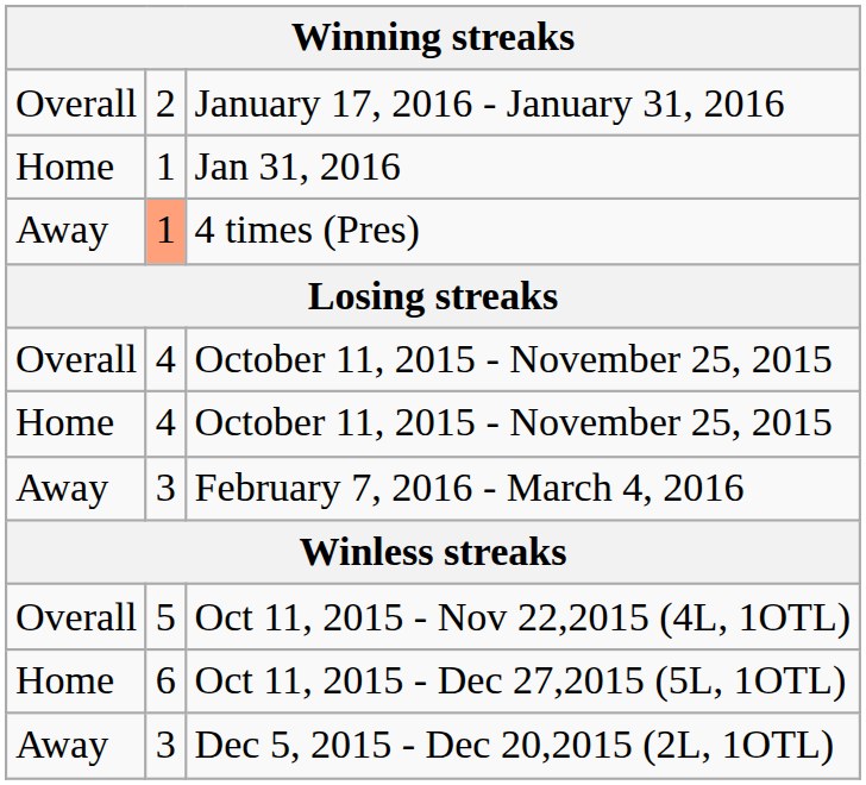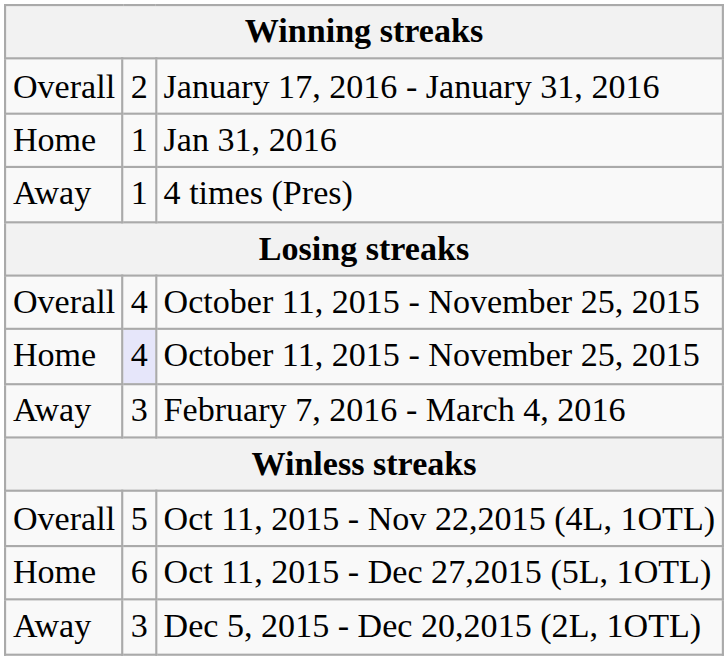4 times (Pres) | column 2: lightsalmon background -> no background
Home / October 11, 2015 - November 25, 2015 | column 2: no background -> lavender background
